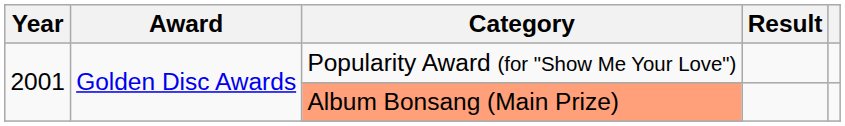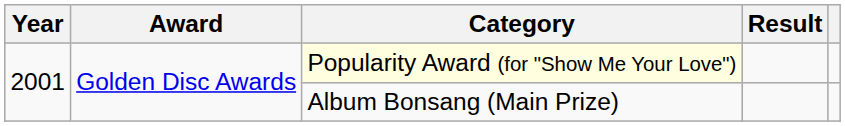Popularity Award (for "Show Me Your Love") | Category: no background -> lightyellow background
Album Bonsang (Main Prize) | Category: lightsalmon background -> no background
